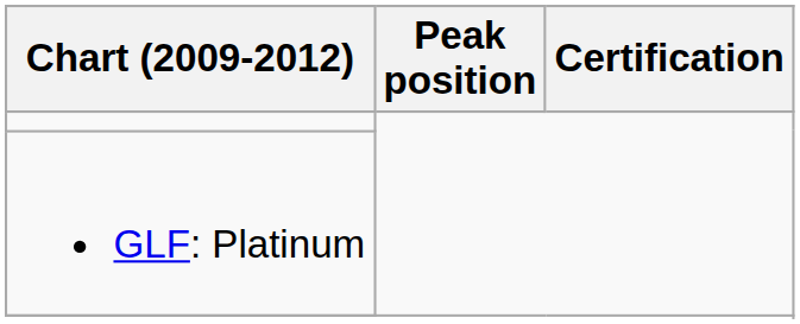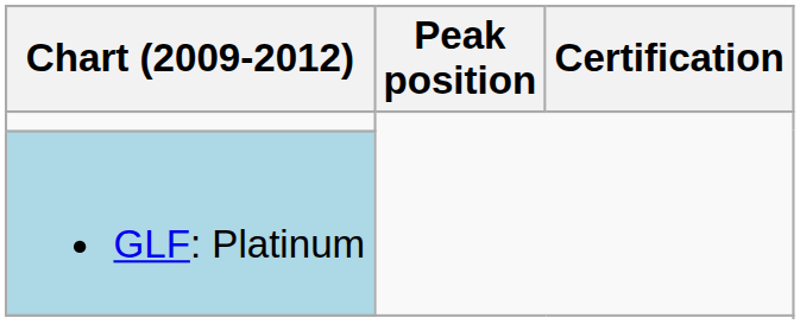GLF: Platinum | Chart (2009-2012): no background -> lightblue background
